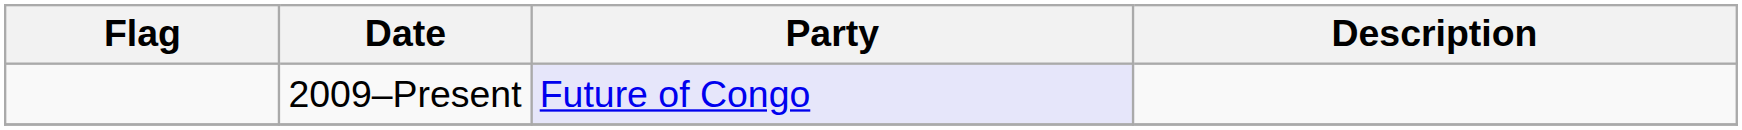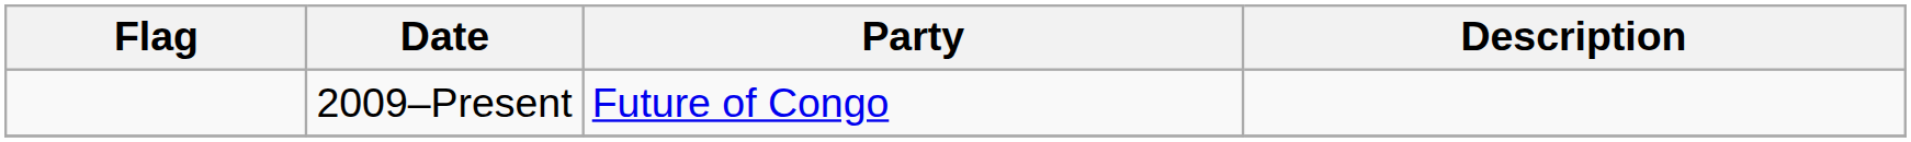2009–Present | Party: lavender background -> no background
